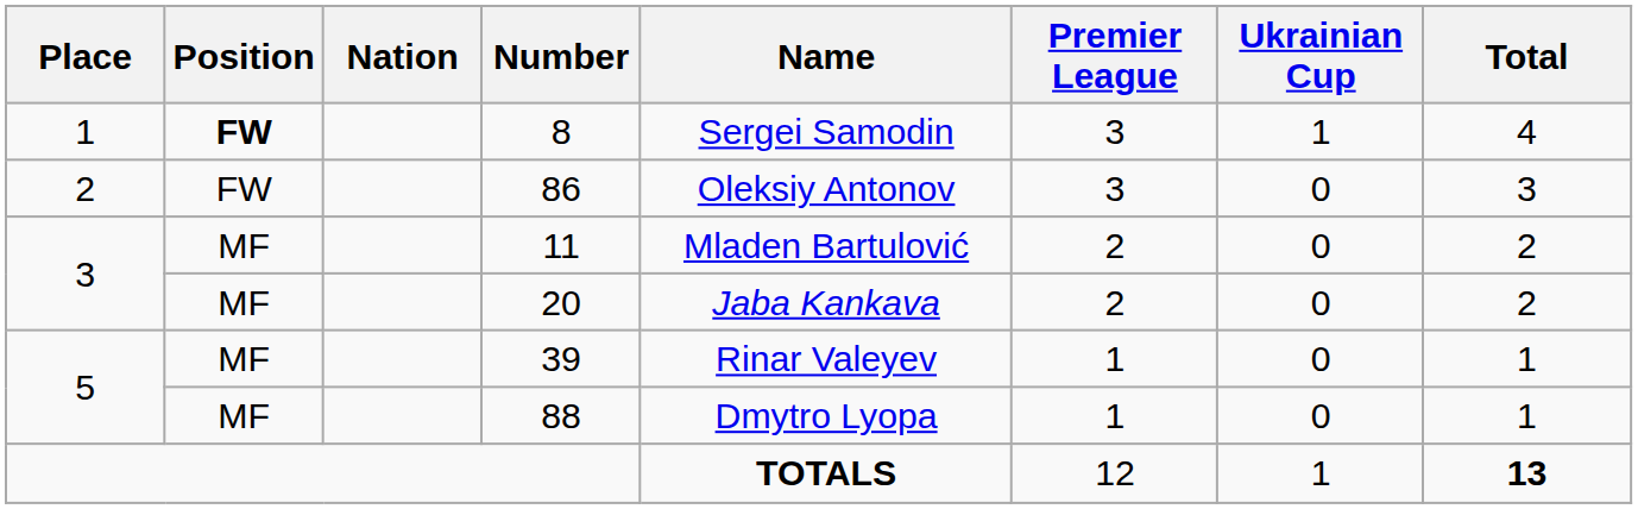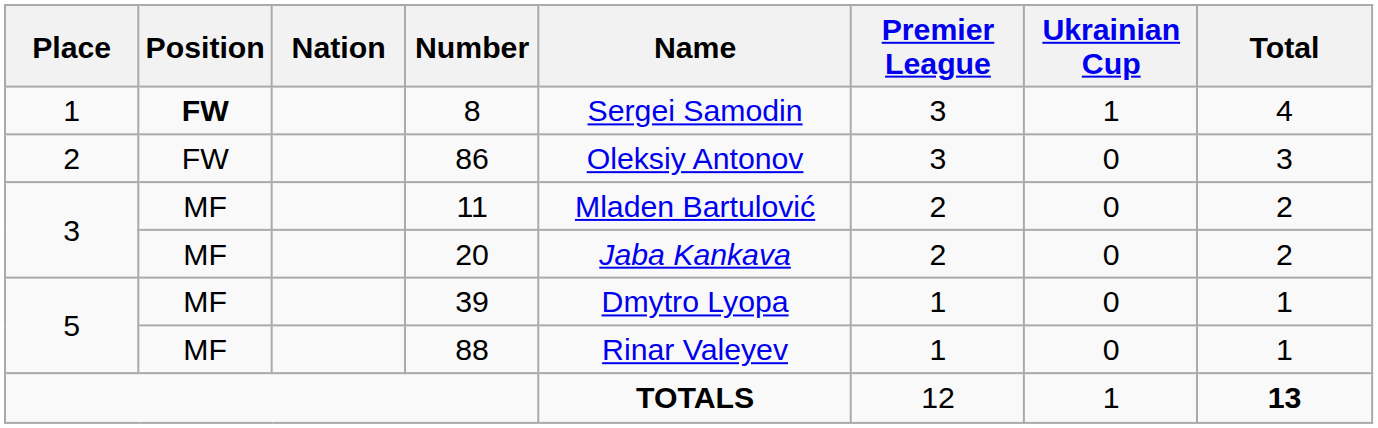39 | Name: Rinar Valeyev -> Dmytro Lyopa
88 | Name: Dmytro Lyopa -> Rinar Valeyev
